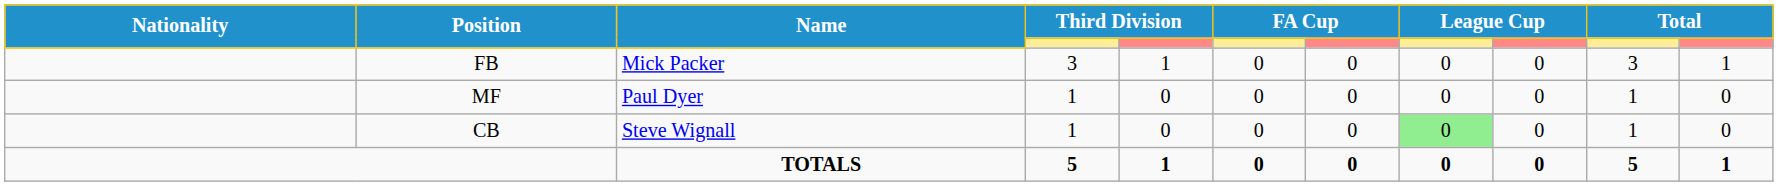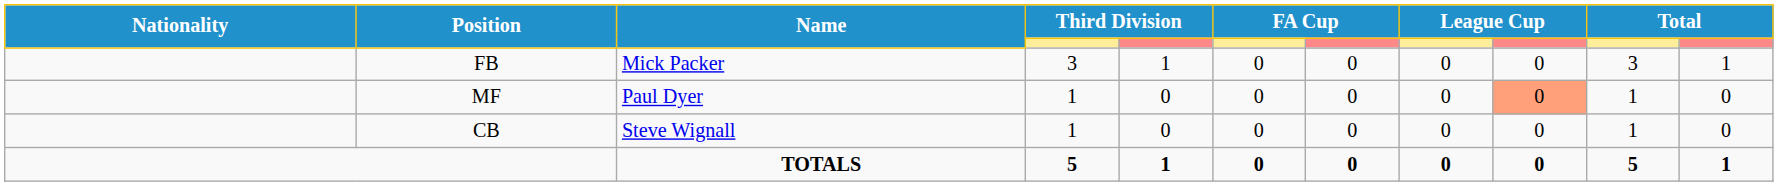MF | column 9: no background -> lightsalmon background
CB | column 8: lightgreen background -> no background
